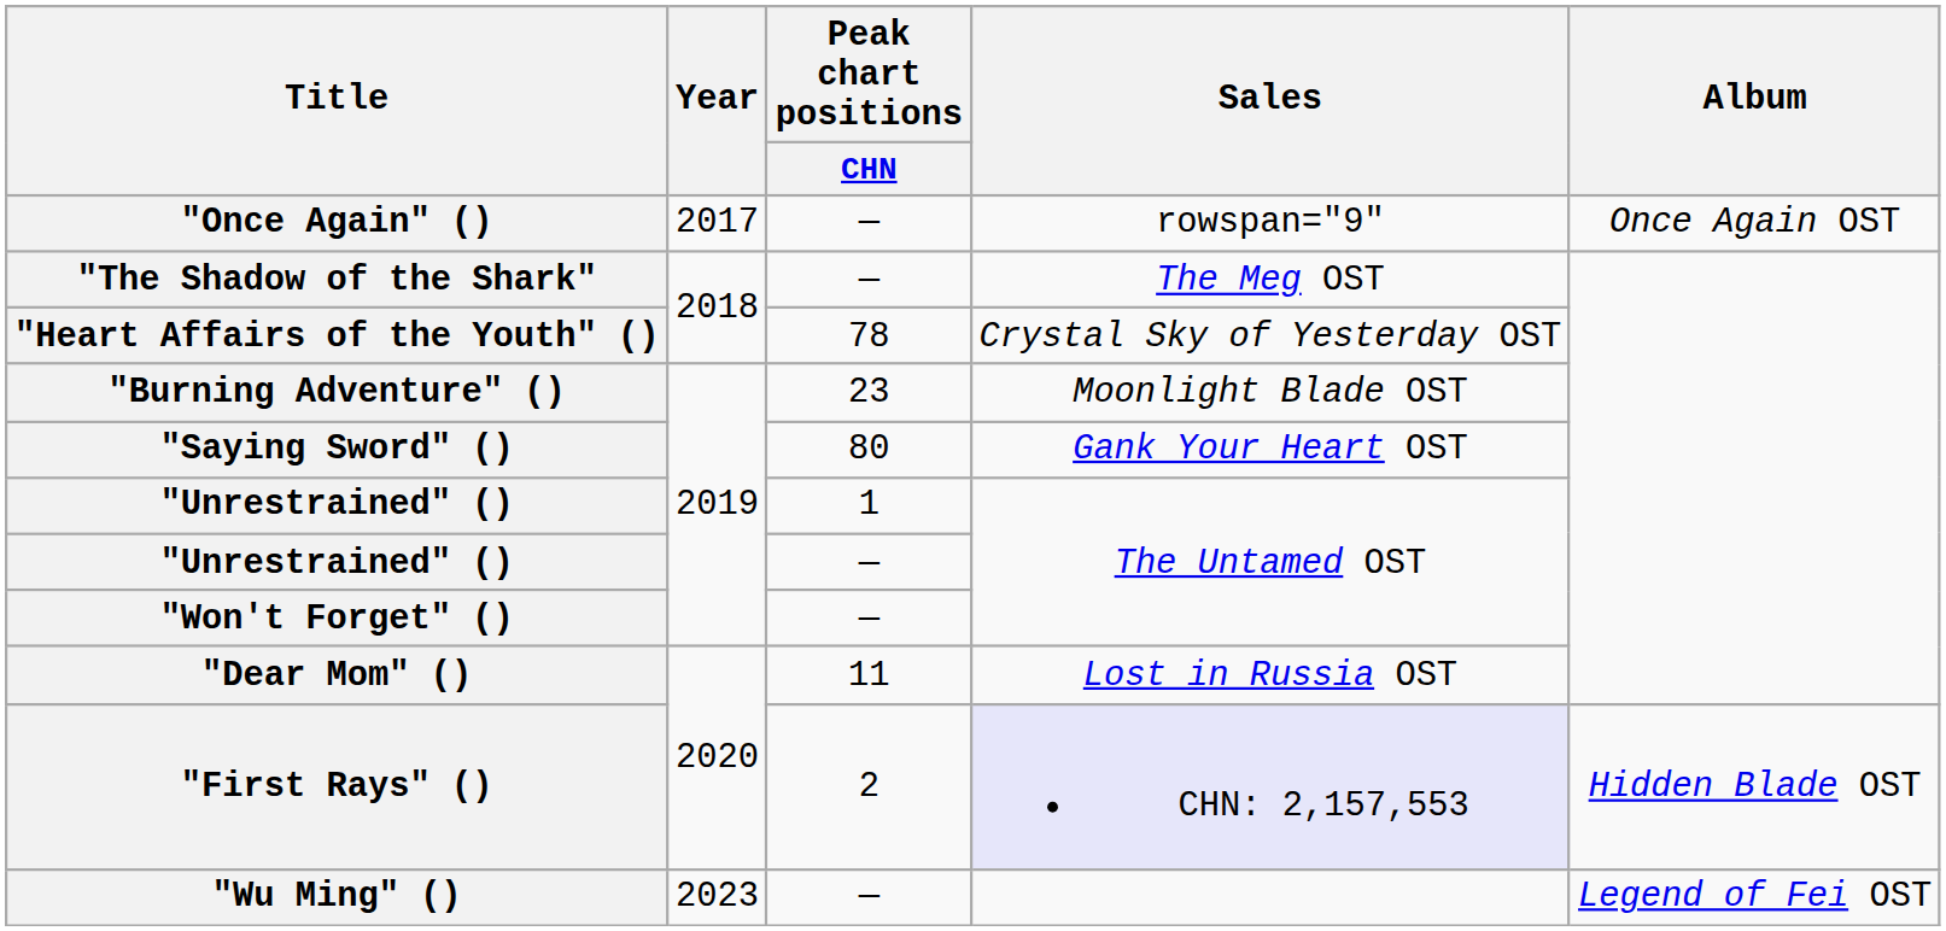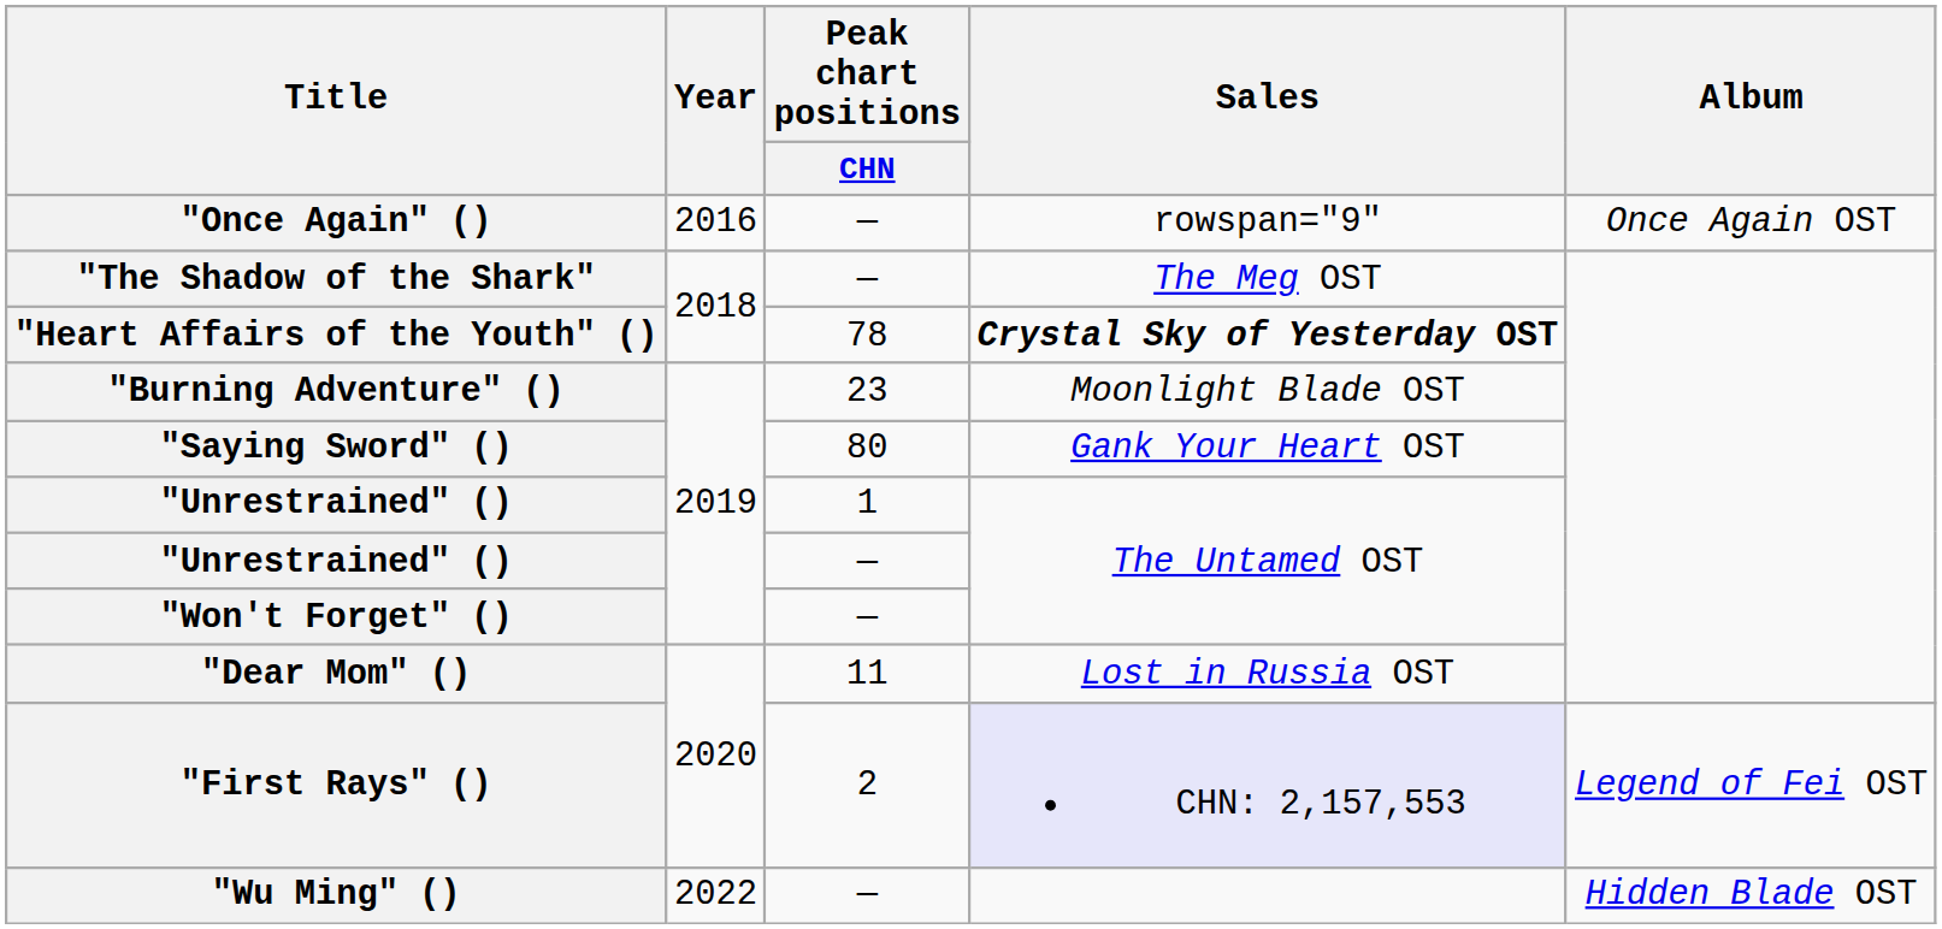"Once Again" () | Year: 2017 -> 2016
"Heart Affairs of the Youth" () | Sales: normal -> bold
"First Rays" () | Album: Hidden Blade OST -> Legend of Fei OST
"Wu Ming" () | Year: 2023 -> 2022
"Wu Ming" () | Album: Legend of Fei OST -> Hidden Blade OST
